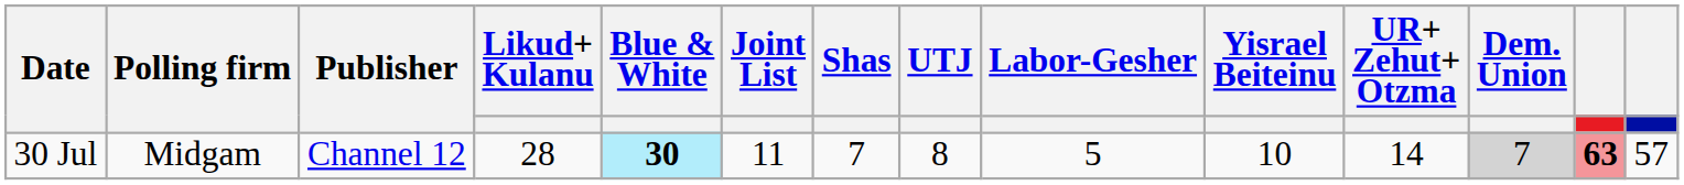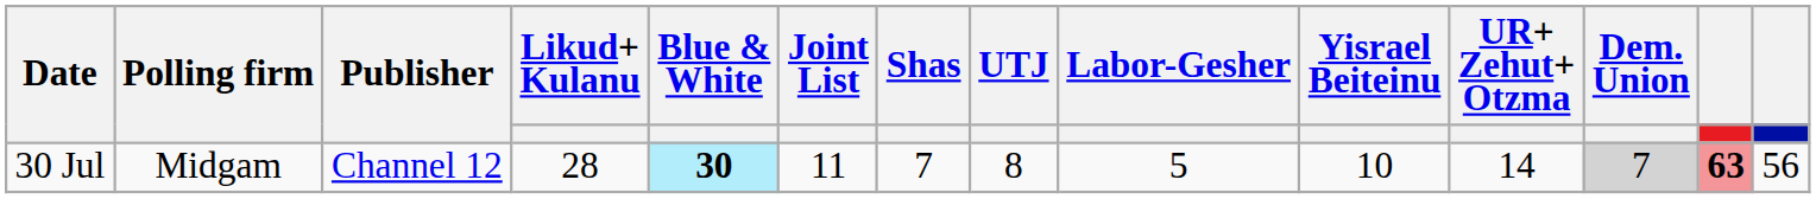30 Jul | column 14: 57 -> 56
